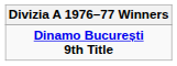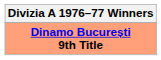row 2 | column 1: no background -> lightsalmon background
